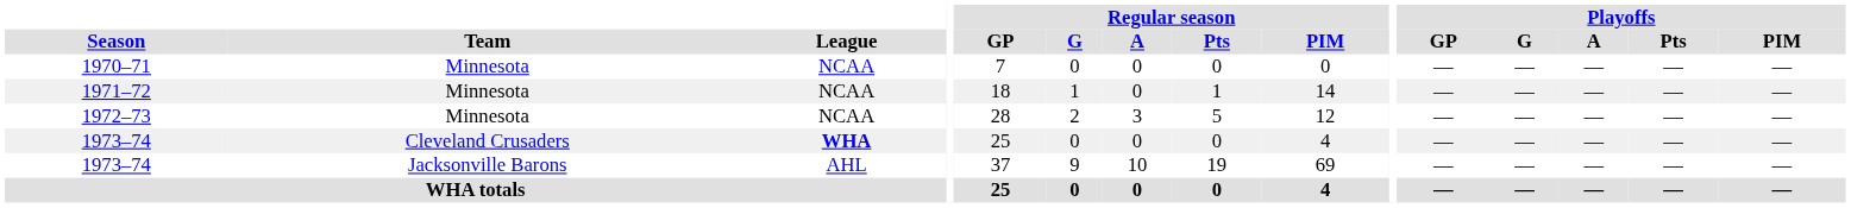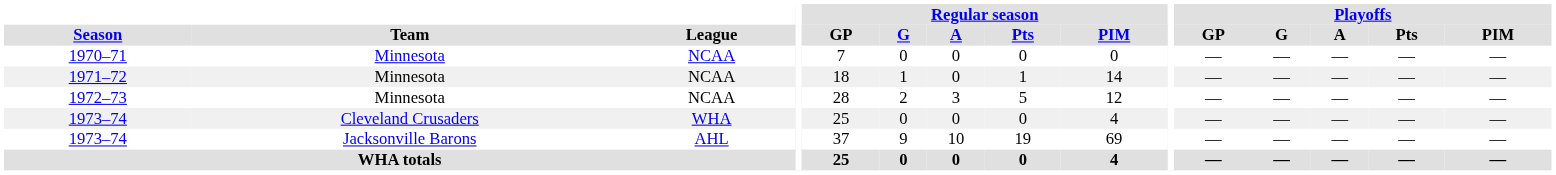1973–74 / Cleveland Crusaders | League: bold -> normal
